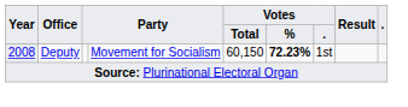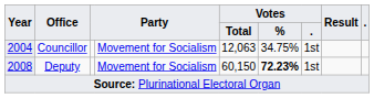+ row: 2004 | Councillor | Movement for Socialism | 12,063 | 34.75% | 1st
